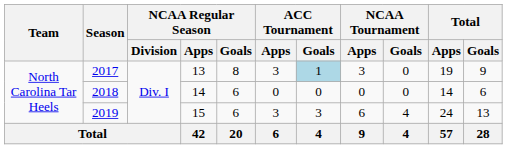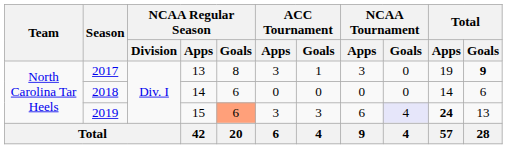2017 | ACC Tournament / Goals: lightblue background -> no background
2017 | Total / Goals: normal -> bold
2019 | NCAA Regular Season / Goals: no background -> lightsalmon background
2019 | NCAA Tournament / Goals: no background -> lavender background
2019 | Total / Apps: normal -> bold
